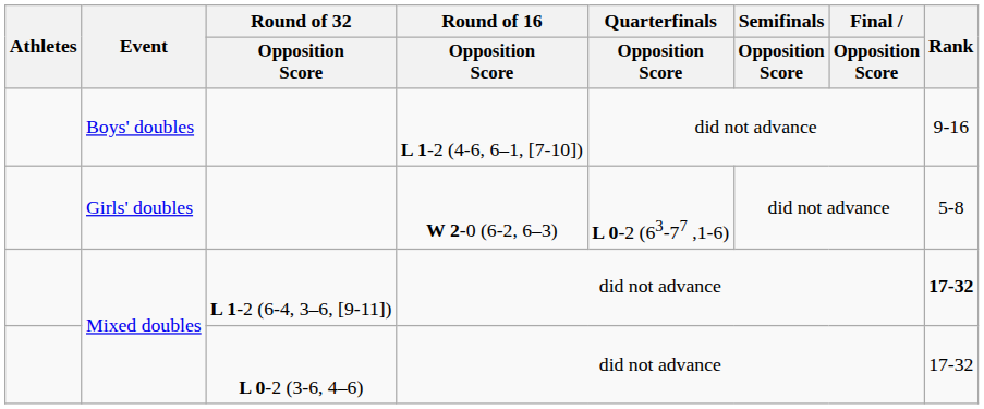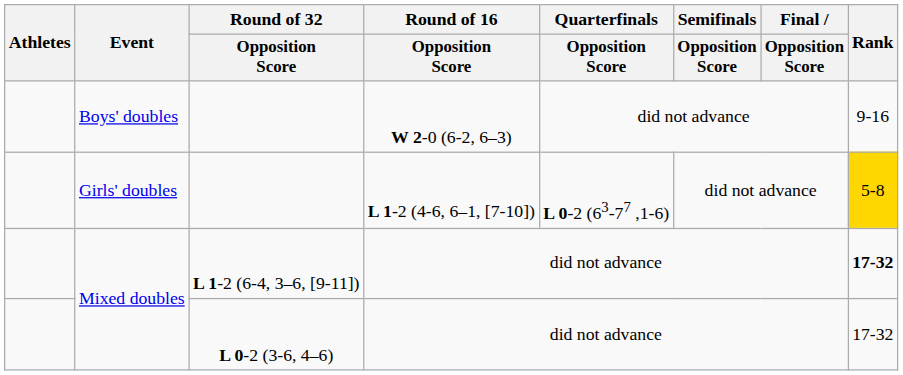Boys' doubles | Round of 16 / Opposition Score: L 1-2 (4-6, 6–1, [7-10]) -> W 2-0 (6-2, 6–3)
Girls' doubles | Round of 16 / Opposition Score: W 2-0 (6-2, 6–3) -> L 1-2 (4-6, 6–1, [7-10])
Girls' doubles | Rank: no background -> gold background
